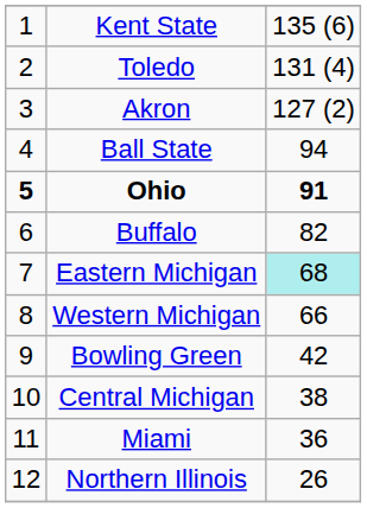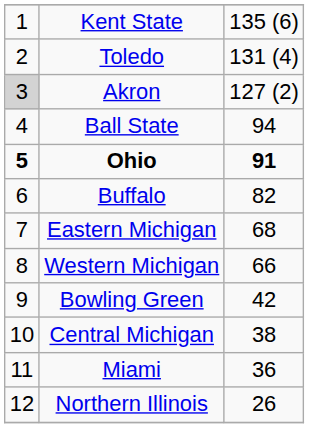Akron | column 1: no background -> lightgrey background
Eastern Michigan | column 3: paleturquoise background -> no background
